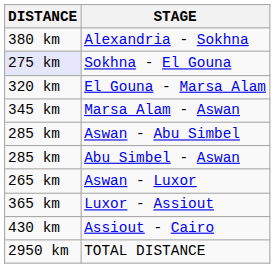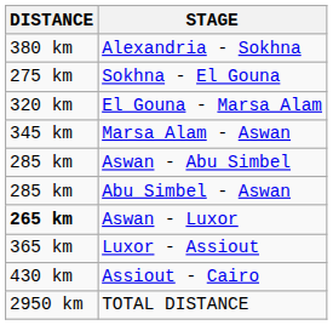Sokhna - El Gouna | DISTANCE: lavender background -> no background
Aswan - Luxor | DISTANCE: normal -> bold
